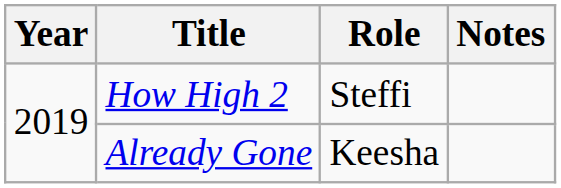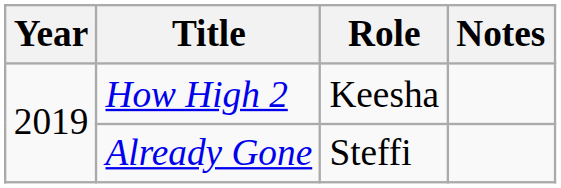How High 2 | Role: Steffi -> Keesha
Already Gone | Role: Keesha -> Steffi
